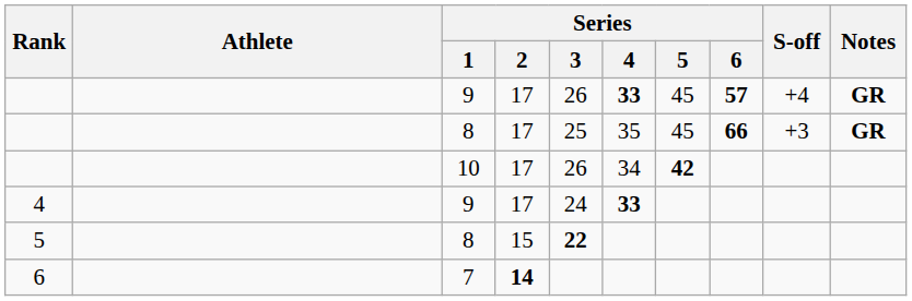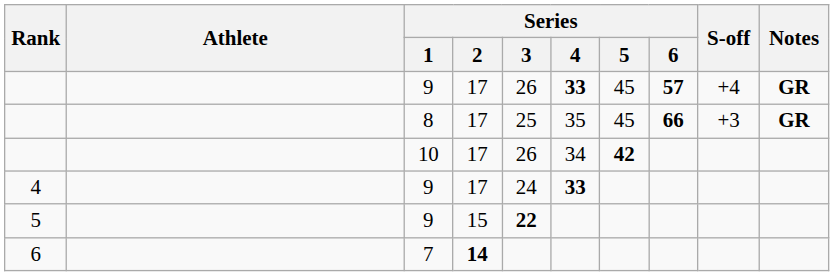row 7 | Series / 1: 8 -> 9
